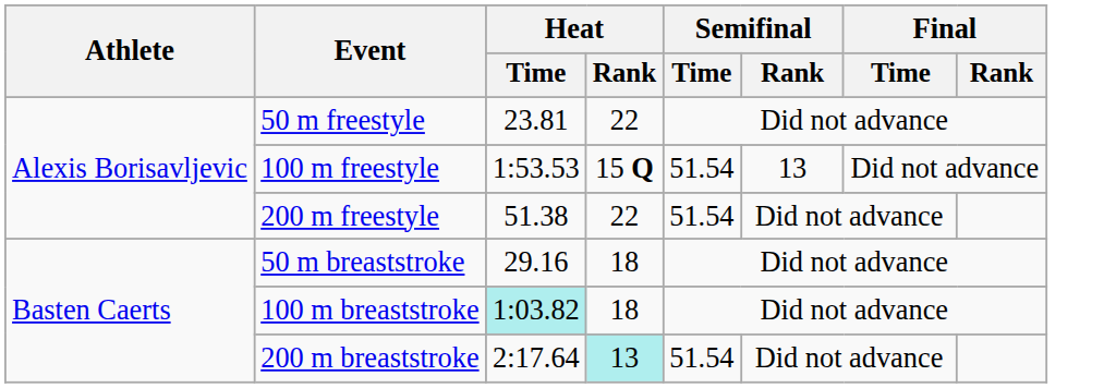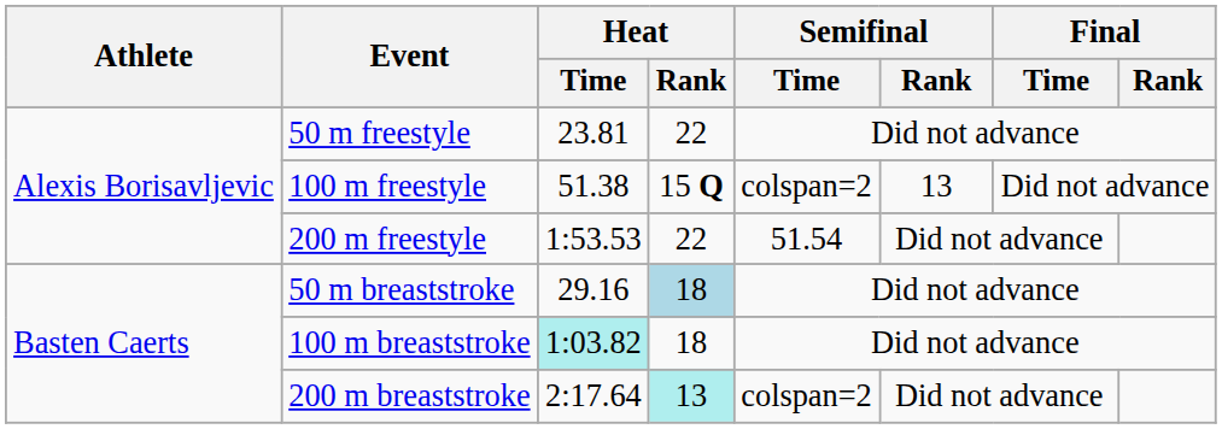100 m freestyle | Heat / Time: 1:53.53 -> 51.38
100 m freestyle | Semifinal / Time: 51.54 -> colspan=2
200 m freestyle | Heat / Time: 51.38 -> 1:53.53
50 m breaststroke | Heat / Rank: no background -> lightblue background
200 m breaststroke | Semifinal / Time: 51.54 -> colspan=2
